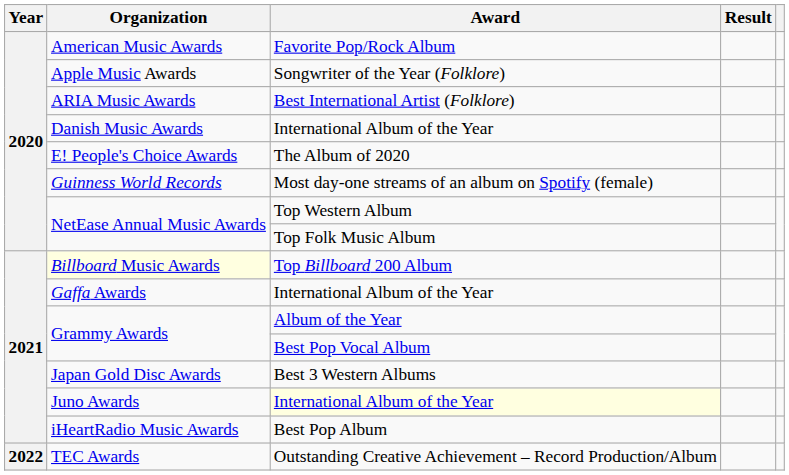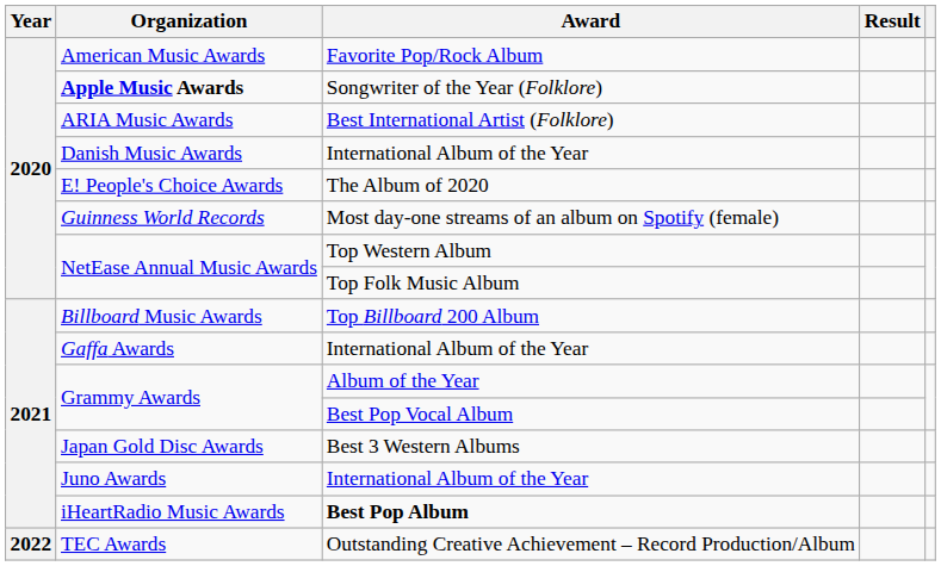Apple Music Awards | Organization: normal -> bold
Billboard Music Awards | Organization: lightyellow background -> no background
Juno Awards | Award: lightyellow background -> no background
iHeartRadio Music Awards | Award: normal -> bold
